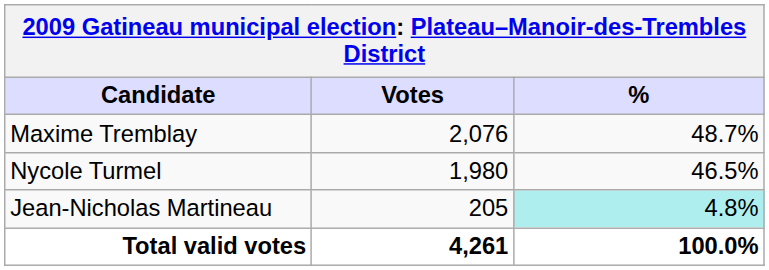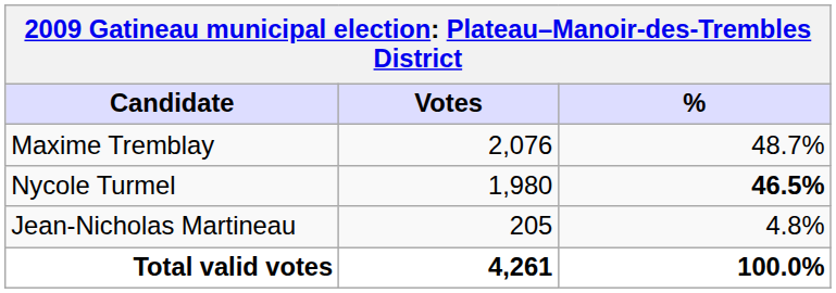Nycole Turmel | %: normal -> bold
Jean-Nicholas Martineau | %: paleturquoise background -> no background
